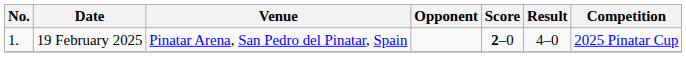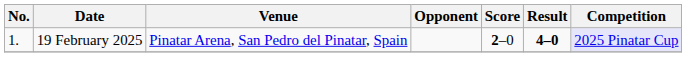19 February 2025 | Result: normal -> bold
19 February 2025 | Competition: no background -> lavender background
